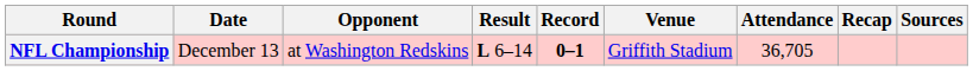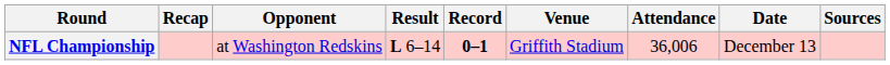columns swapped: Date <-> Recap
NFL Championship | Attendance: 36,705 -> 36,006
